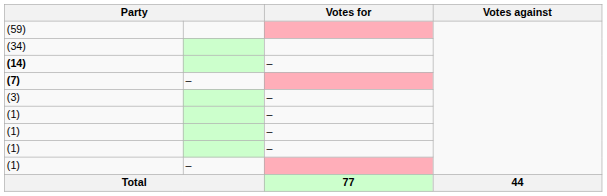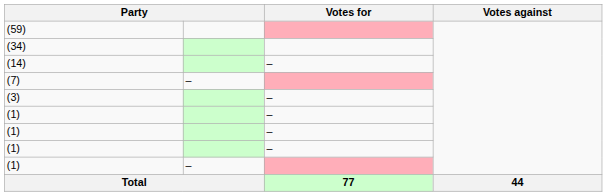(14) | column 1: bold -> normal
(7) | column 1: bold -> normal
